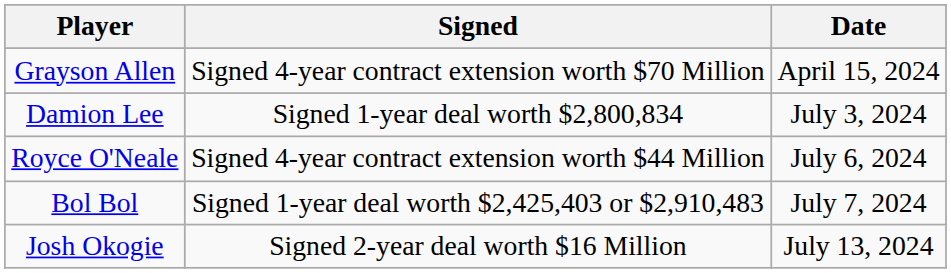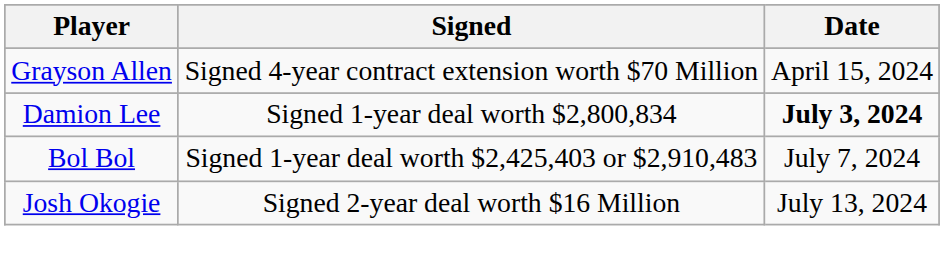Damion Lee | Date: normal -> bold
- row: Royce O'Neale | Signed 4-year contract extension worth $44 Million | July 6, 2024
